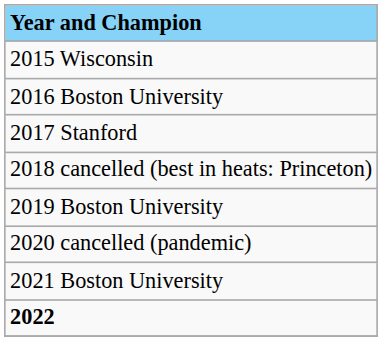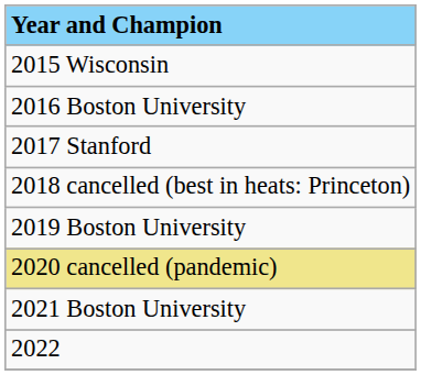row 7 | column 1: no background -> khaki background
row 9 | column 1: bold -> normal
